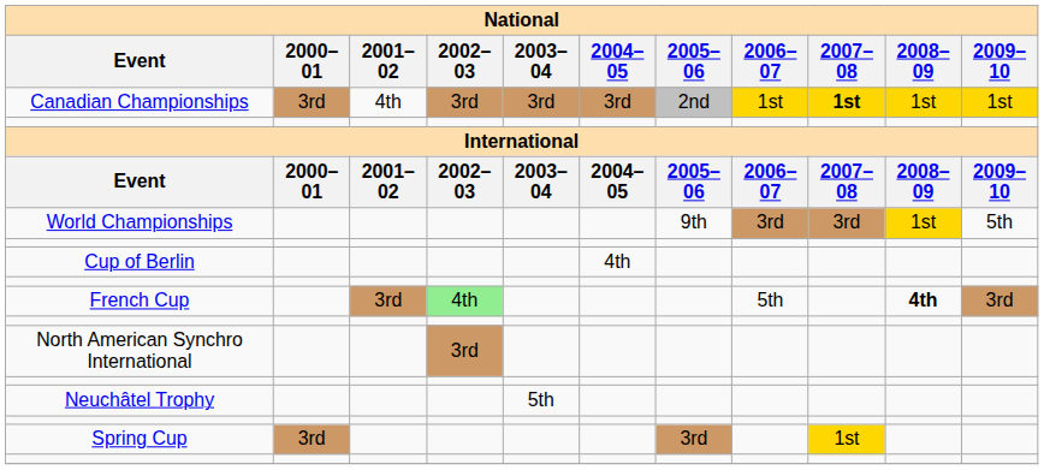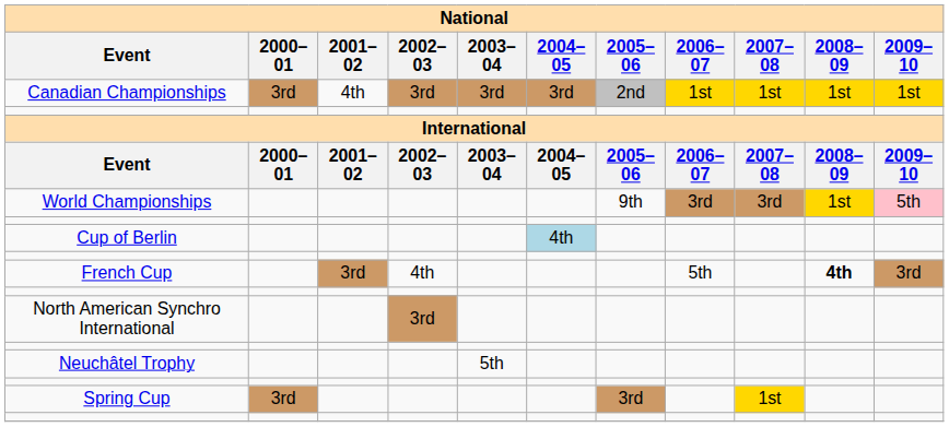Canadian Championships | 2007–08: bold -> normal
World Championships | 2009–10: no background -> pink background
Cup of Berlin | 2004–05: no background -> lightblue background
French Cup | 2002–03: lightgreen background -> no background
